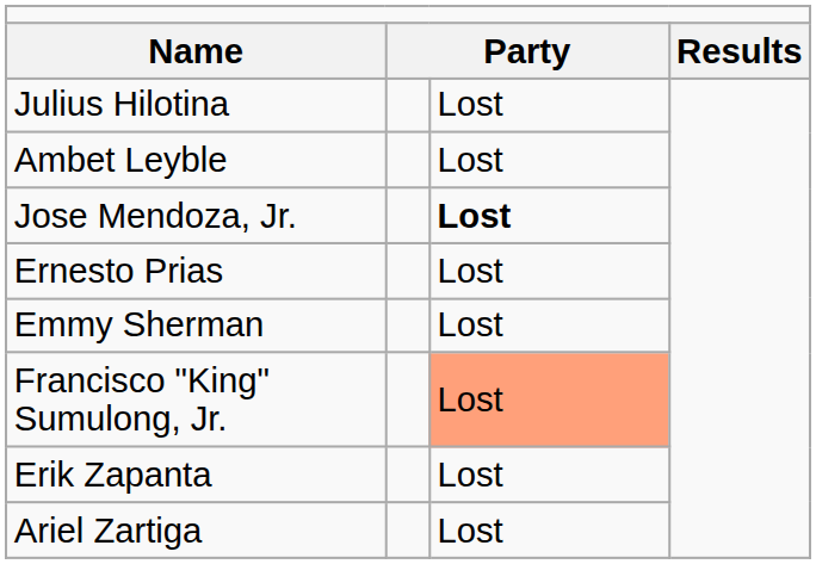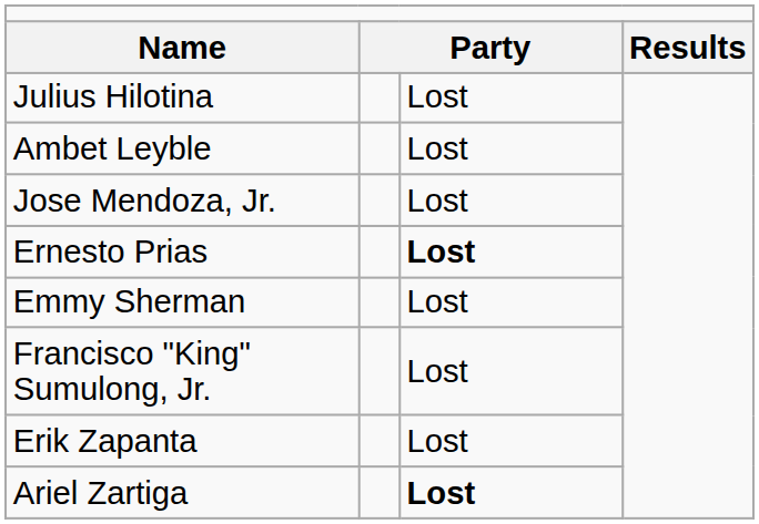Jose Mendoza, Jr. | column 3: bold -> normal
Ernesto Prias | column 3: normal -> bold
Francisco "King" Sumulong, Jr. | column 3: lightsalmon background -> no background
Ariel Zartiga | column 3: normal -> bold
